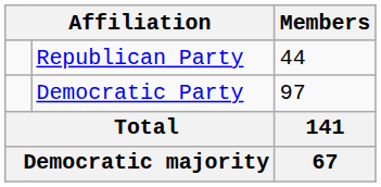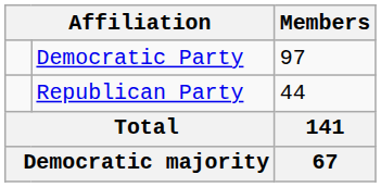rows swapped: Democratic Party <-> Republican Party
